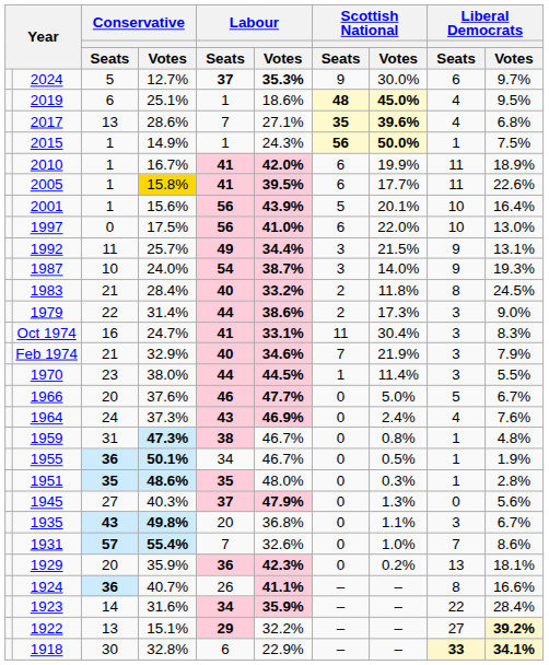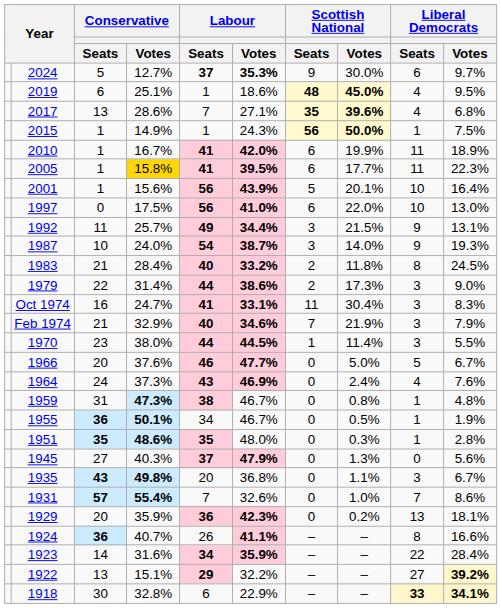2005 | Liberal Democrats / Votes: 22.6% -> 22.3%
